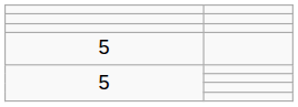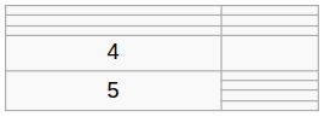row 4 | column 1: 5 -> 4
